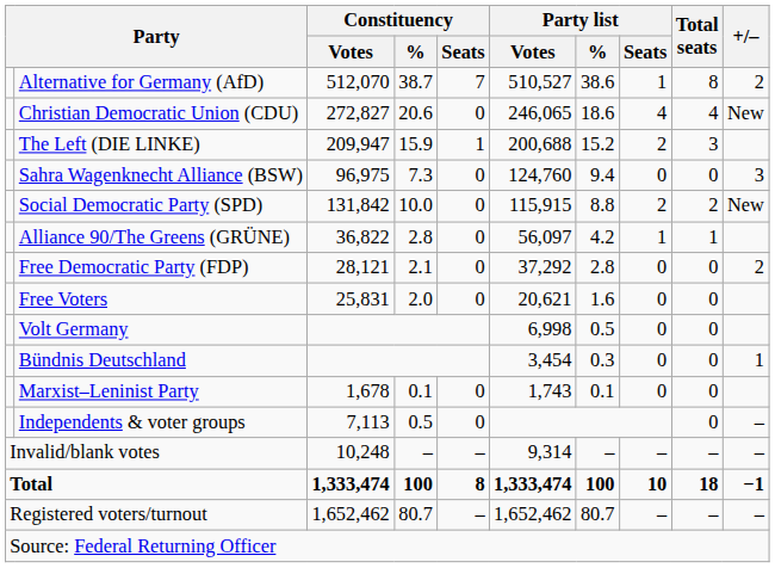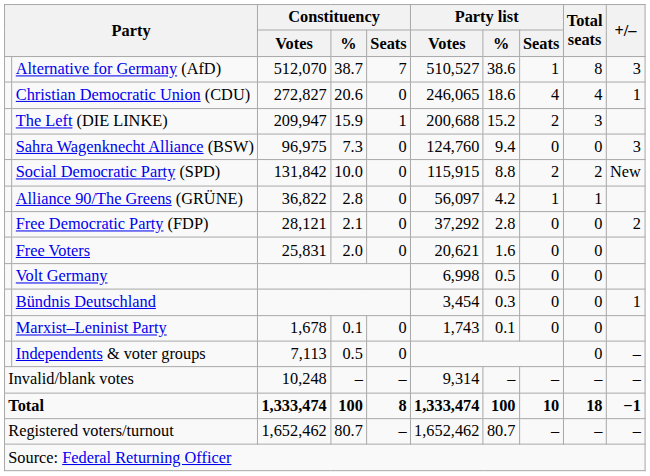Alternative for Germany (AfD) | +/–: 2 -> 3
Christian Democratic Union (CDU) | +/–: New -> 1
